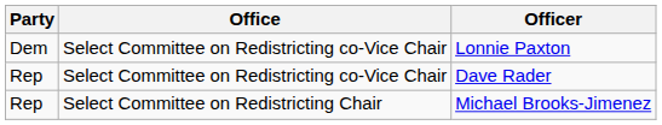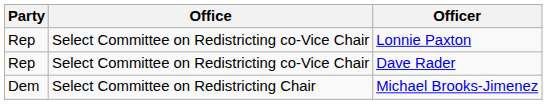Lonnie Paxton | Party: Dem -> Rep
Michael Brooks-Jimenez | Party: Rep -> Dem
